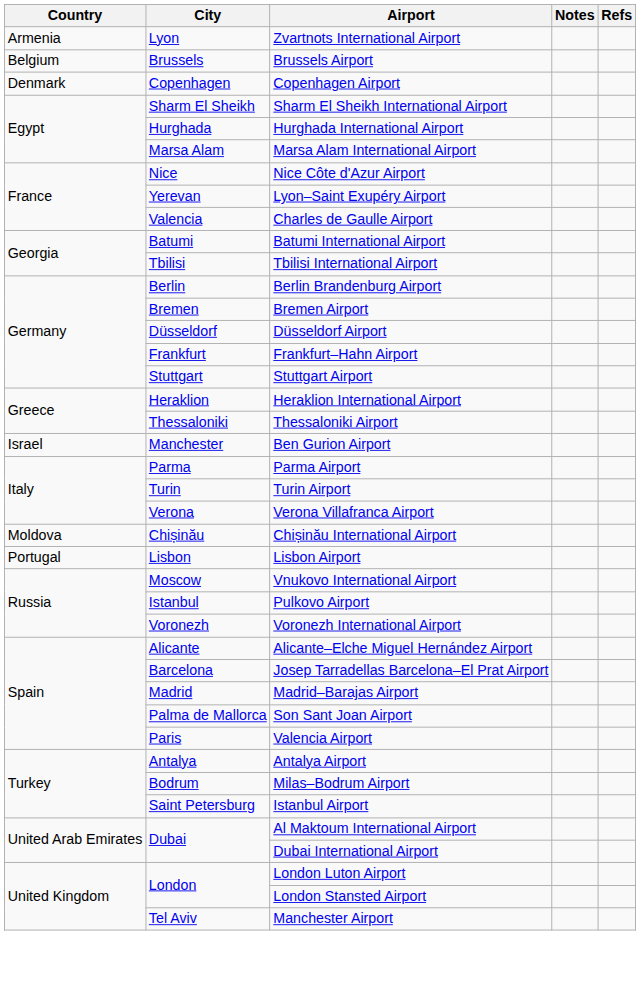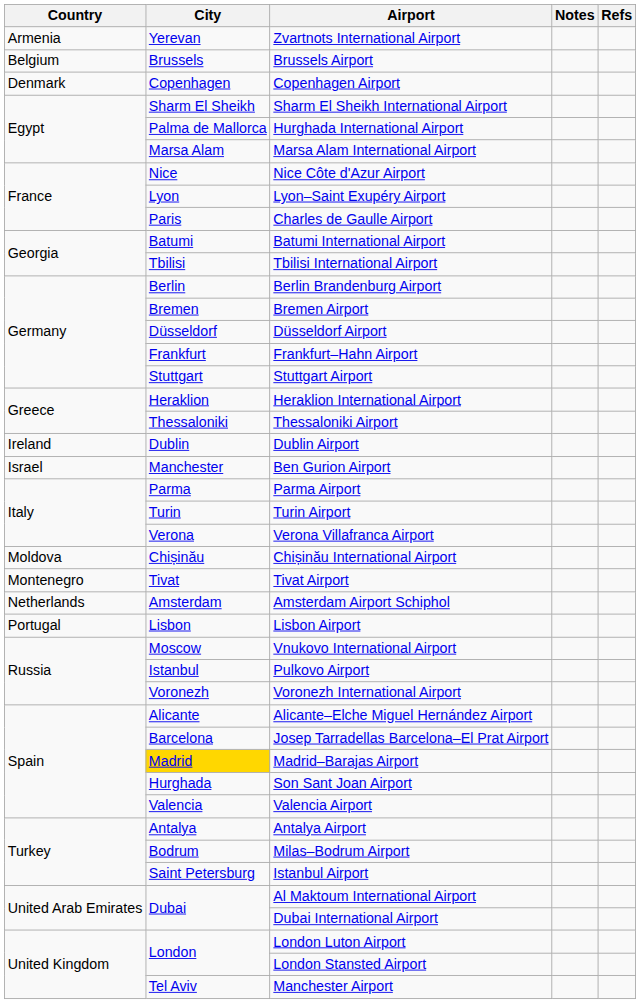Zvartnots International Airport | City: Lyon -> Yerevan
Hurghada International Airport | City: Hurghada -> Palma de Mallorca
Lyon–Saint Exupéry Airport | City: Yerevan -> Lyon
Charles de Gaulle Airport | City: Valencia -> Paris
+ row: Ireland | Dublin | Dublin Airport
+ row: Montenegro | Tivat | Tivat Airport
+ row: Netherlands | Amsterdam | Amsterdam Airport Schiphol
Madrid–Barajas Airport | City: no background -> gold background
Son Sant Joan Airport | City: Palma de Mallorca -> Hurghada
Valencia Airport | City: Paris -> Valencia
